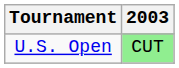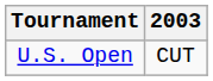U.S. Open | 2003: lightgreen background -> no background
